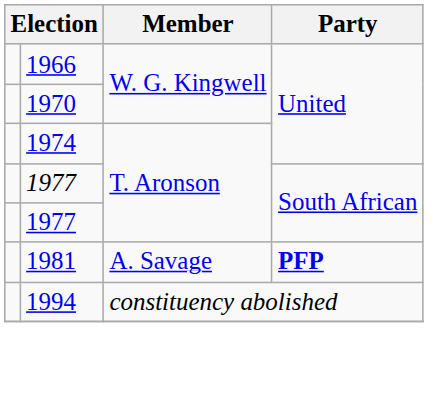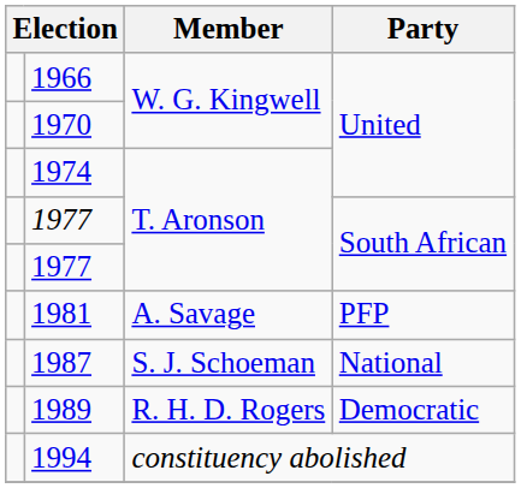1981 | Party: bold -> normal
+ row: 1987 | S. J. Schoeman | National
+ row: 1989 | R. H. D. Rogers | Democratic
